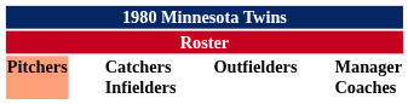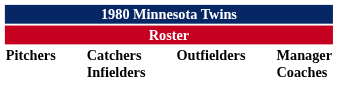Pitchers | column 1: lightsalmon background -> no background
